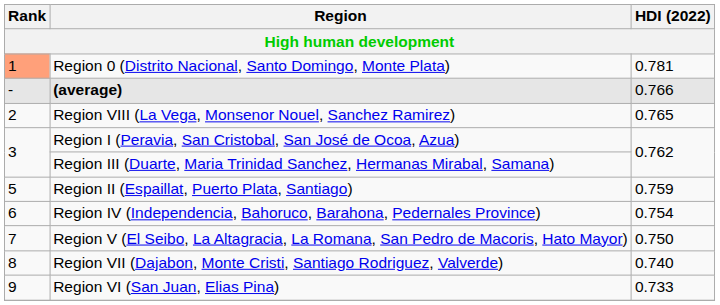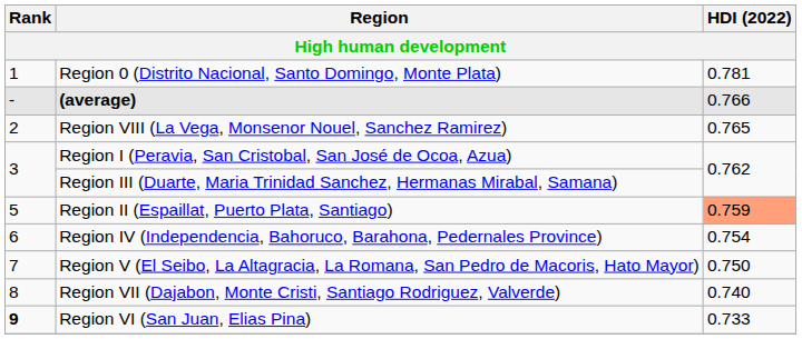Region 0 (Distrito Nacional, Santo Domingo, Monte Plata) | Rank: lightsalmon background -> no background
Region II (Espaillat, Puerto Plata, Santiago) | HDI (2022): no background -> lightsalmon background
Region VI (San Juan, Elias Pina) | Rank: normal -> bold
